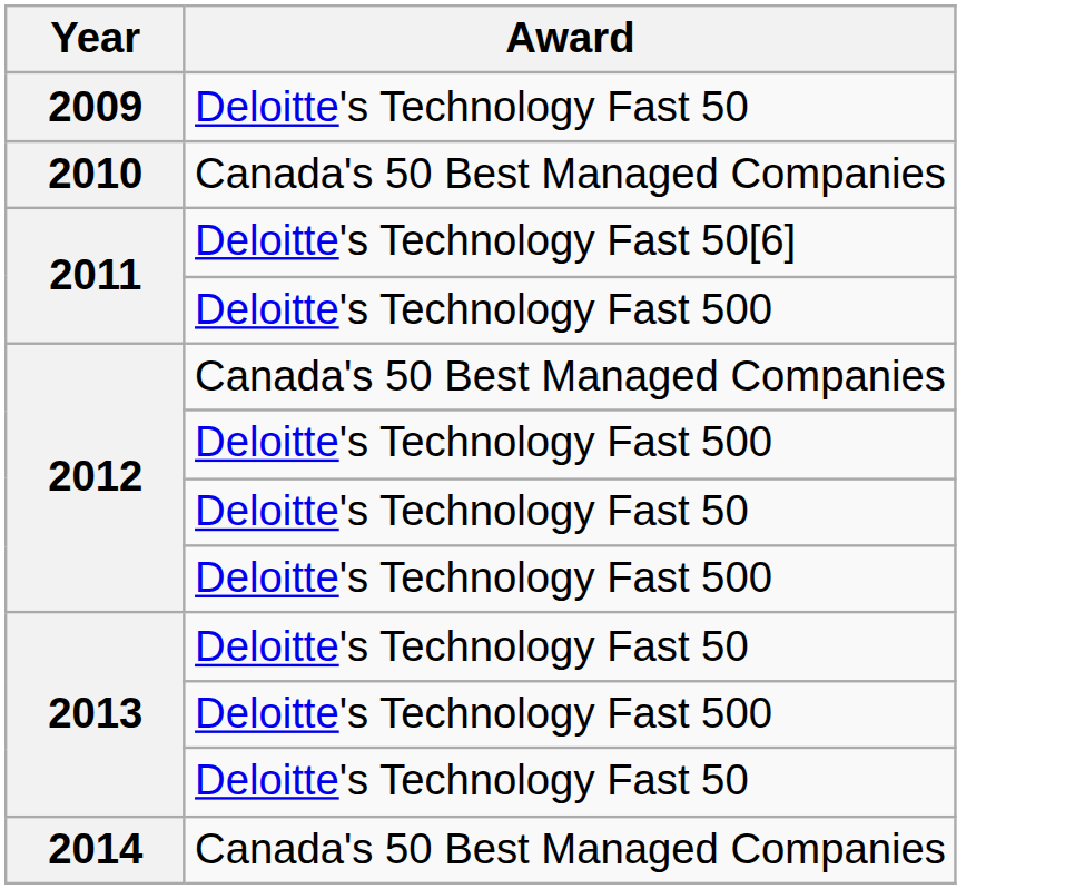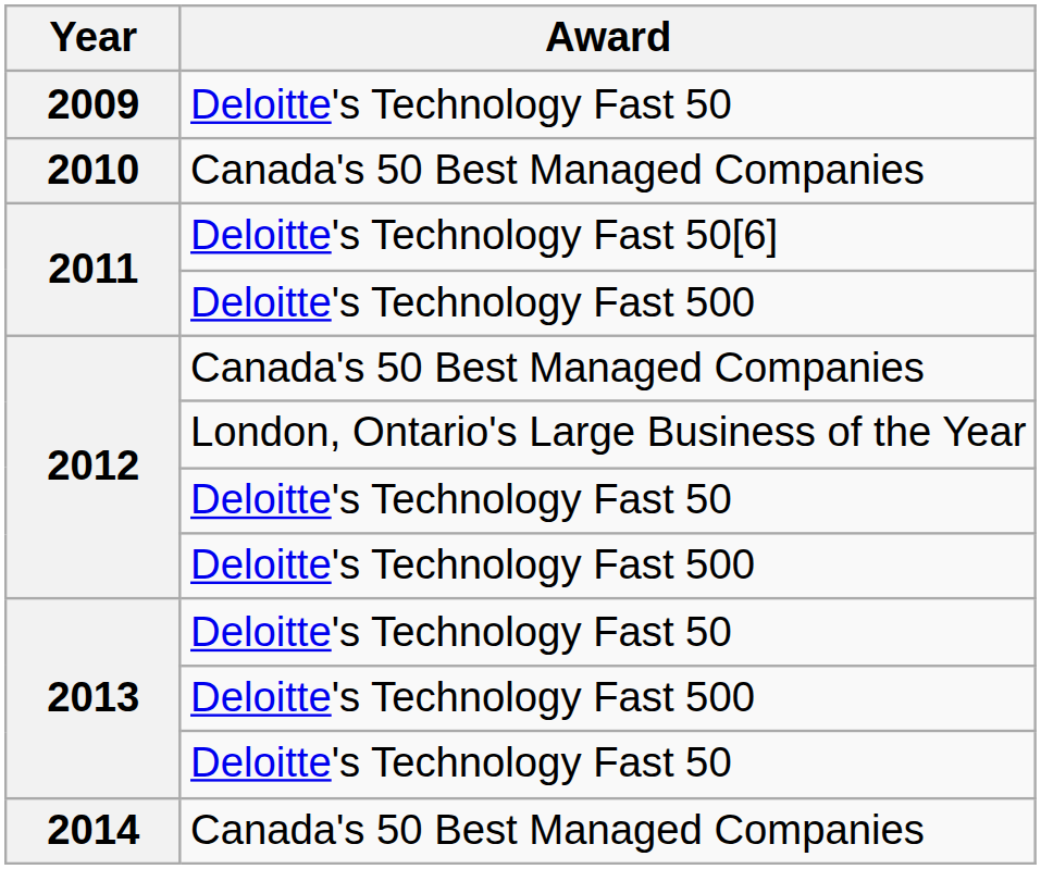row 7 | Award: Deloitte's Technology Fast 500 -> London, Ontario's Large Business of the Year
